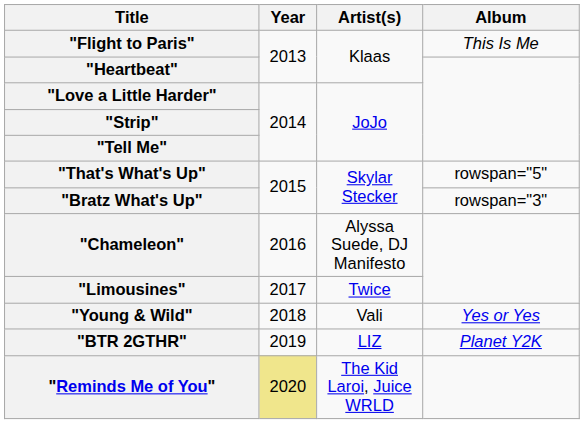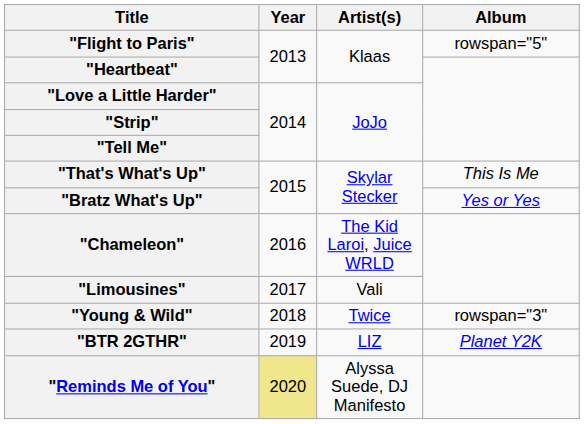"Flight to Paris" | Album: This Is Me -> rowspan="5"
"That's What's Up" | Album: rowspan="5" -> This Is Me
"Bratz What's Up" | Album: rowspan="3" -> Yes or Yes
"Chameleon" | Artist(s): Alyssa Suede, DJ Manifesto -> The Kid Laroi, Juice WRLD
"Limousines" | Artist(s): Twice -> Vali
"Young & Wild" | Artist(s): Vali -> Twice
"Young & Wild" | Album: Yes or Yes -> rowspan="3"
"Reminds Me of You" | Artist(s): The Kid Laroi, Juice WRLD -> Alyssa Suede, DJ Manifesto
